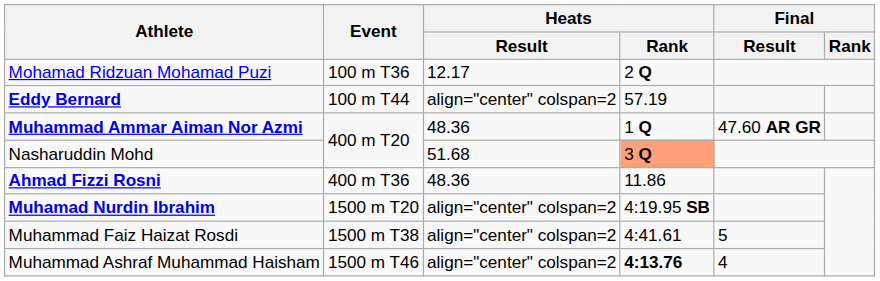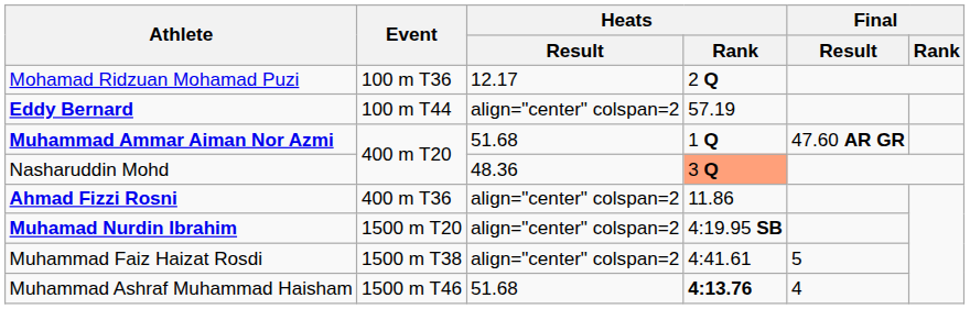Muhammad Ammar Aiman Nor Azmi | Heats / Result: 48.36 -> 51.68
Nasharuddin Mohd | Heats / Result: 51.68 -> 48.36
Ahmad Fizzi Rosni | Heats / Result: 48.36 -> align="center" colspan=2
Muhammad Ashraf Muhammad Haisham | Heats / Result: align="center" colspan=2 -> 51.68
